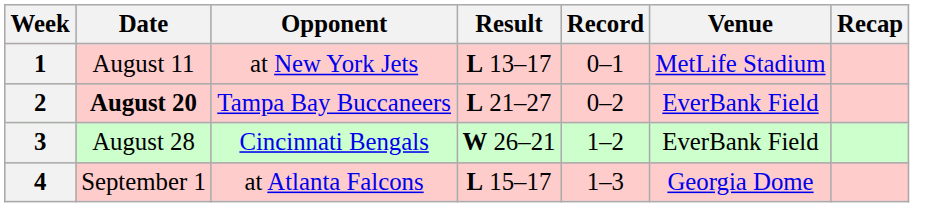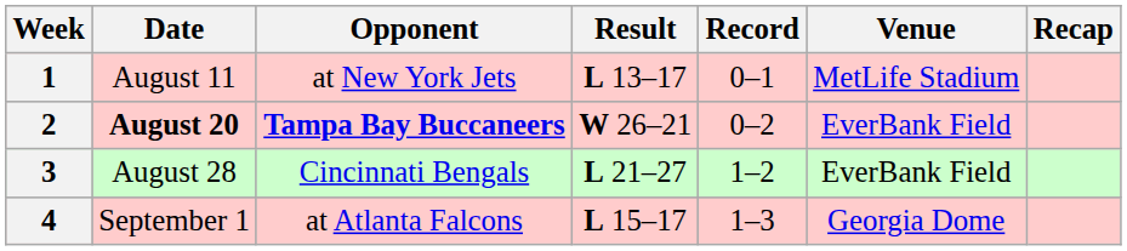2 | Opponent: normal -> bold
2 | Result: L 21–27 -> W 26–21
3 | Result: W 26–21 -> L 21–27
